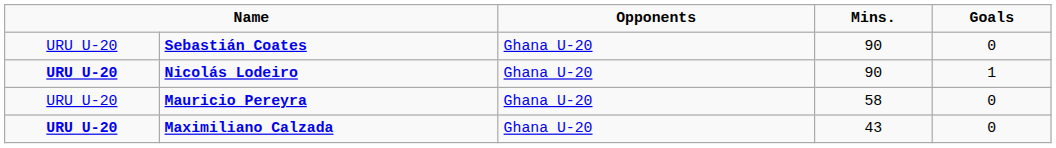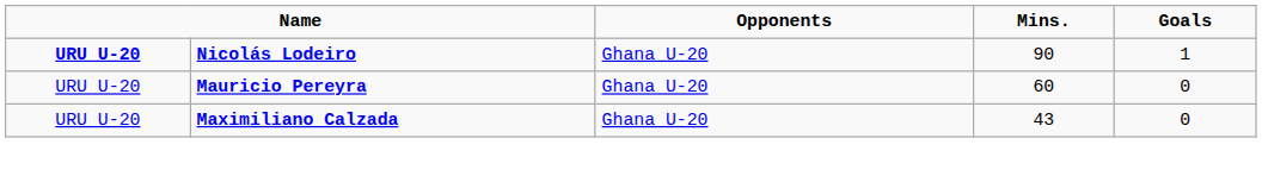- row: URU U-20 | Sebastián Coates | Ghana U-20 | 90 | 0
Mauricio Pereyra | Mins.: 58 -> 60
Maximiliano Calzada | column 1: bold -> normal
